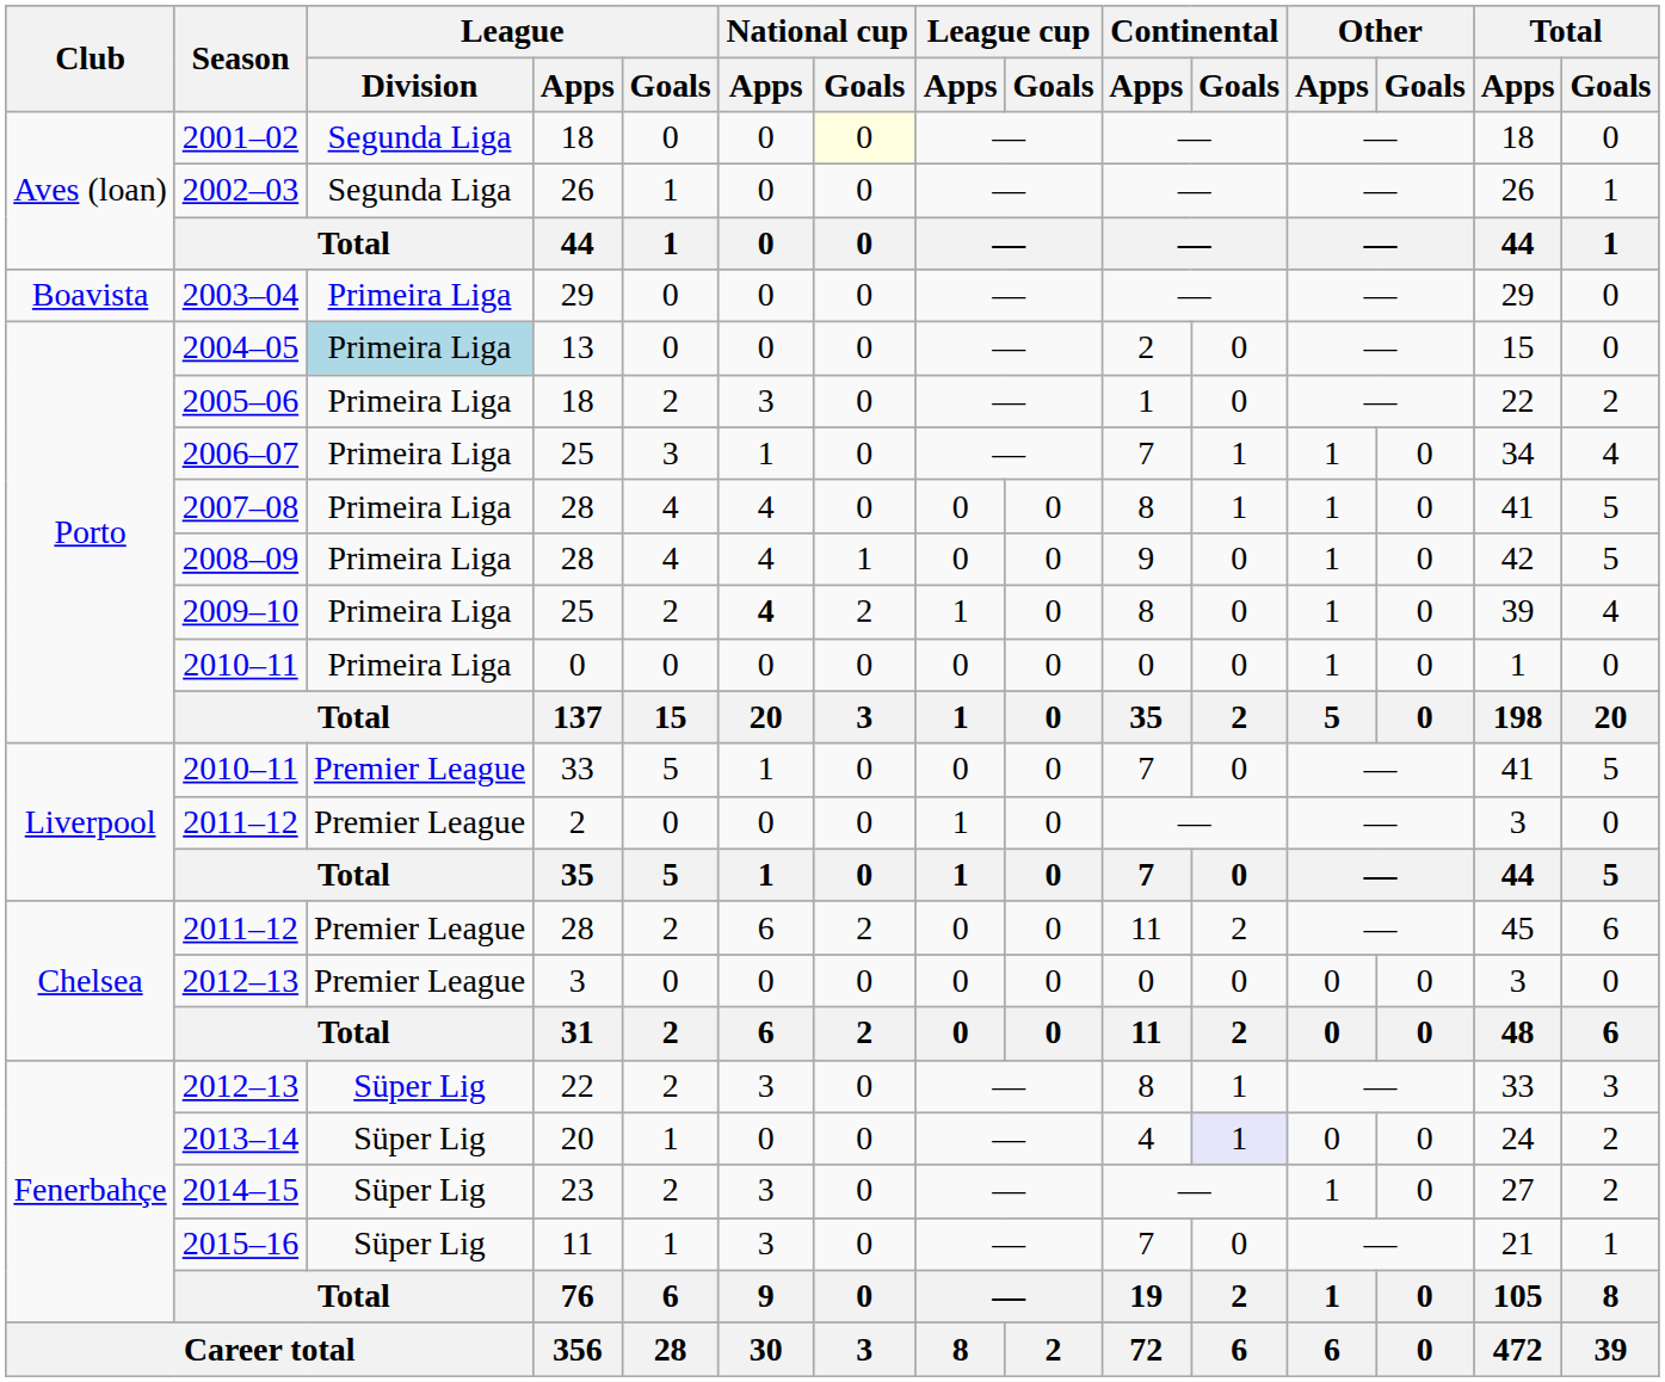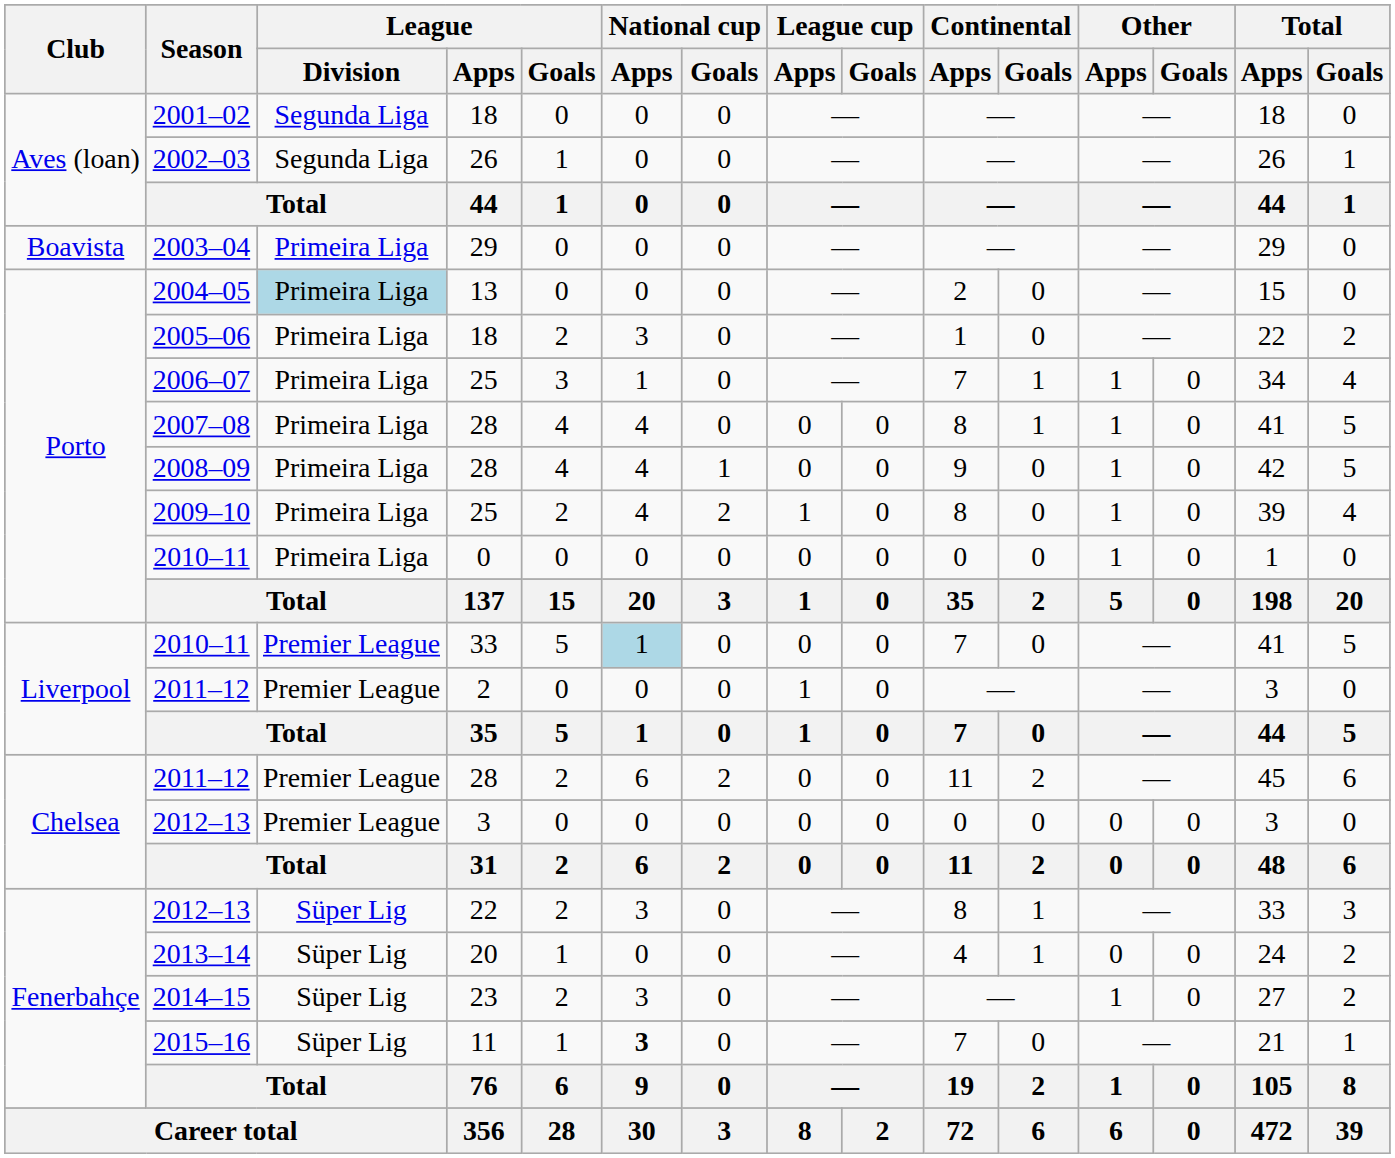2001–02 | National cup / Goals: lightyellow background -> no background
2009–10 | National cup / Apps: bold -> normal
2010–11 / 33 | National cup / Apps: no background -> lightblue background
2013–14 | Continental / Goals: lavender background -> no background
2015–16 | National cup / Apps: normal -> bold
